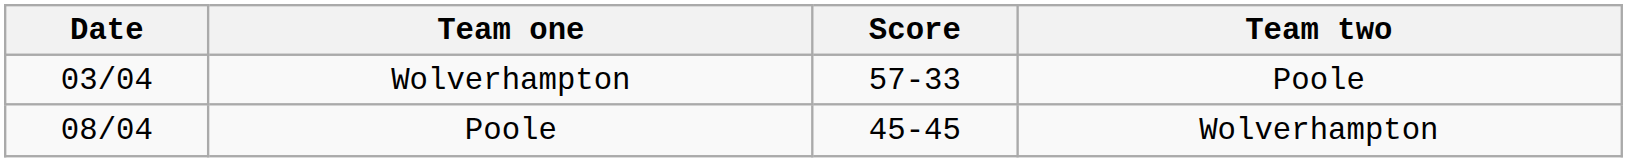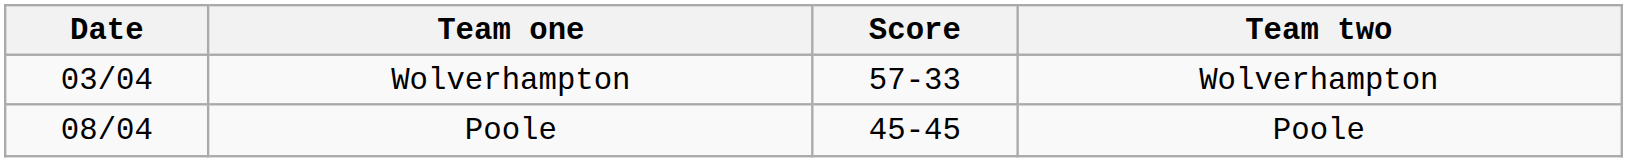row 2 | Team two: Poole -> Wolverhampton
row 3 | Team two: Wolverhampton -> Poole
